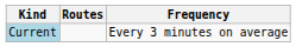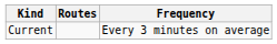row 2 | Kind: lightblue background -> no background
